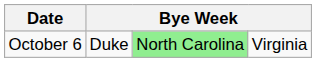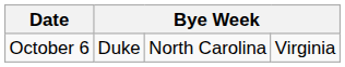October 6 | column 3: lightgreen background -> no background
